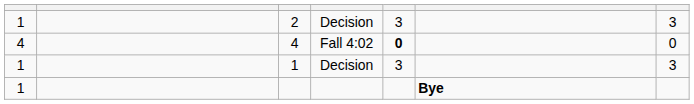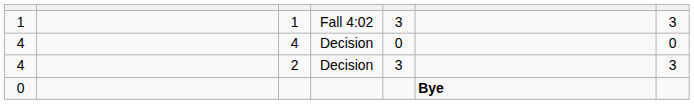row 2 | column 3: 2 -> 1
row 2 | column 4: Decision -> Fall 4:02
row 3 | column 4: Fall 4:02 -> Decision
row 3 | column 5: bold -> normal
row 4 | column 1: 1 -> 4
row 4 | column 3: 1 -> 2
row 5 | column 1: 1 -> 0
